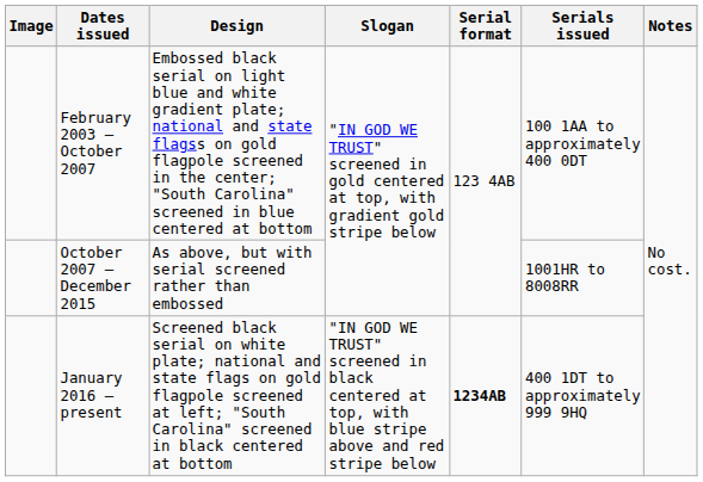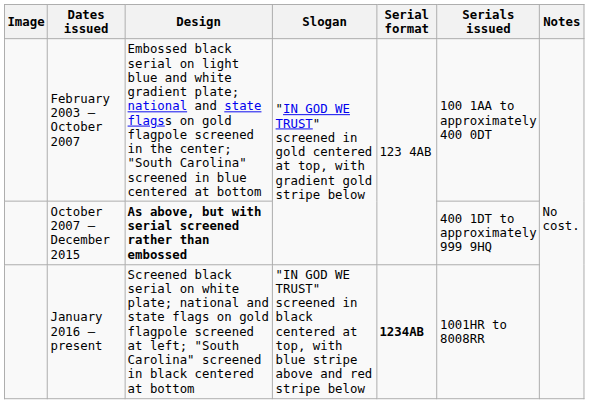October 2007 – December 2015 | Design: normal -> bold
October 2007 – December 2015 | Serials issued: 1001HR to 8008RR -> 400 1DT to approximately 999 9HQ
January 2016 – present | Serials issued: 400 1DT to approximately 999 9HQ -> 1001HR to 8008RR
